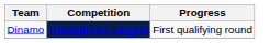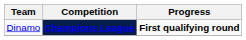Dinamo | Progress: normal -> bold
